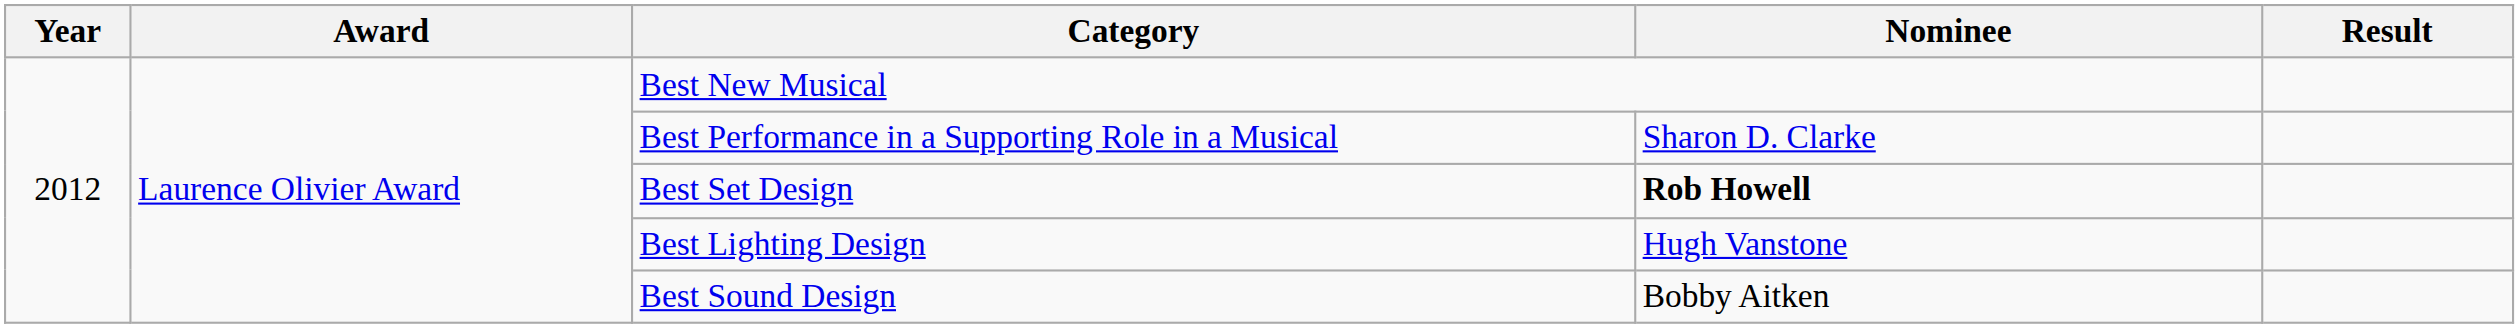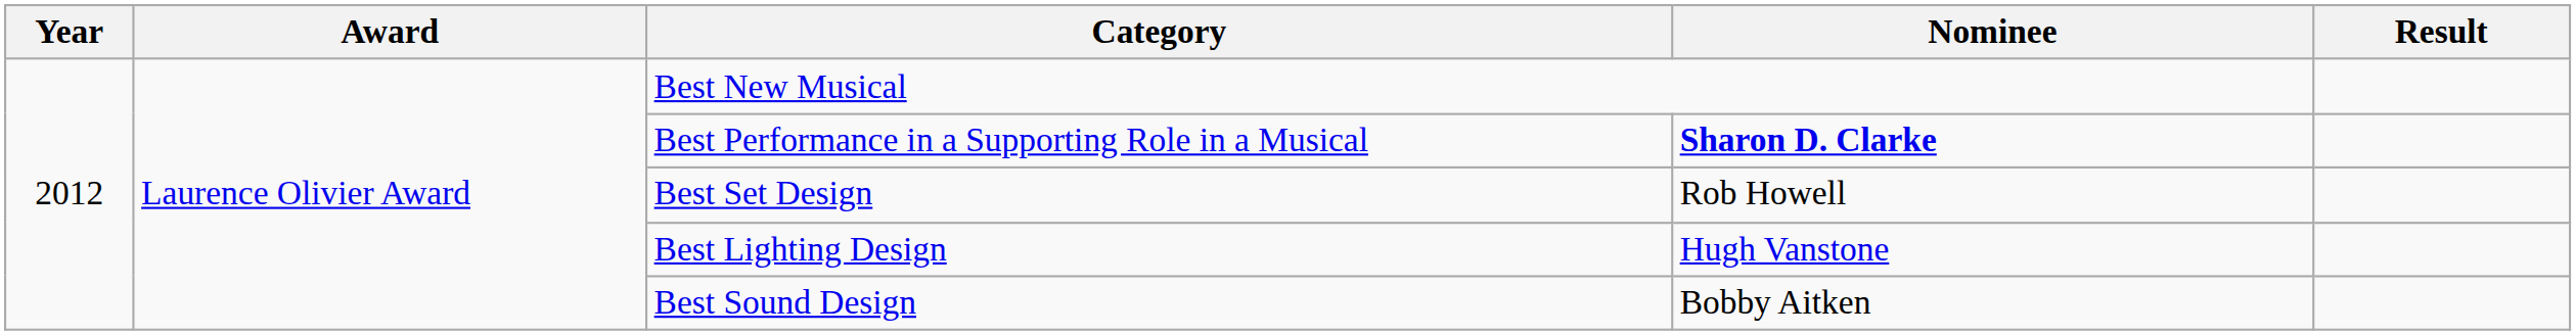Best Performance in a Supporting Role in a Musical | Nominee: normal -> bold
Best Set Design | Nominee: bold -> normal
